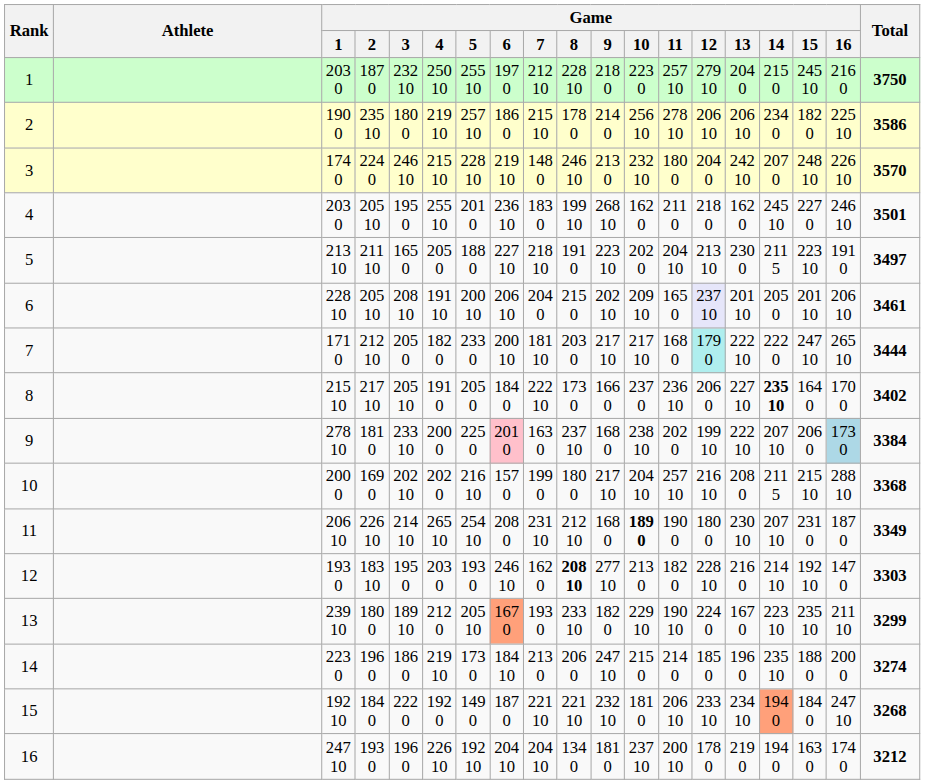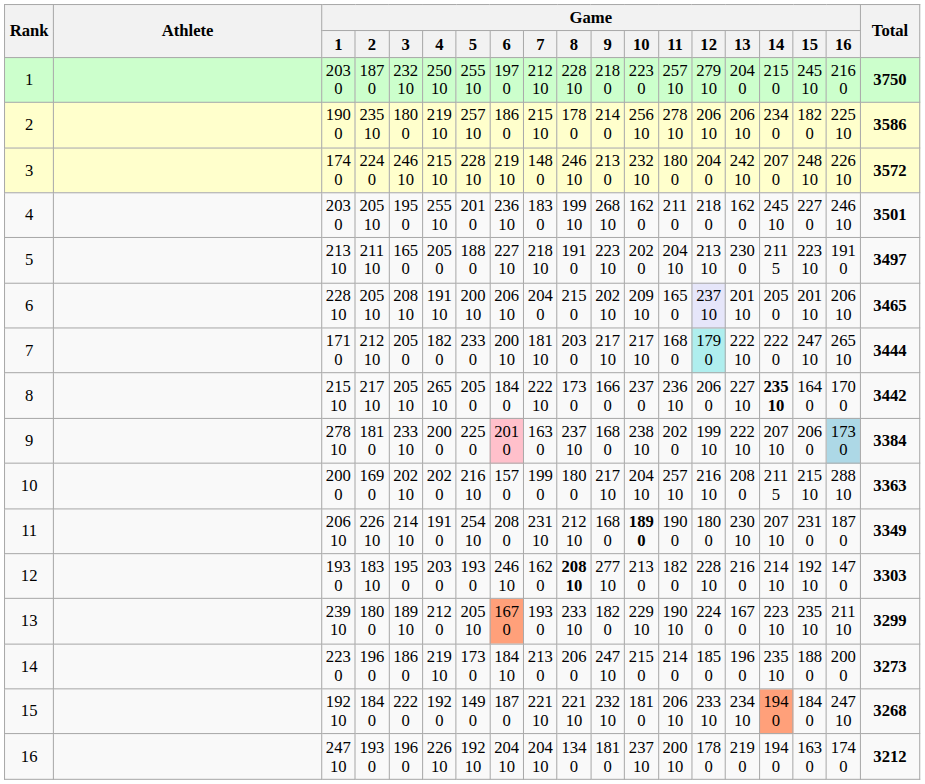row 5 | Total: 3570 -> 3572
row 8 | Total: 3461 -> 3465
row 10 | Game / 4: 191 0 -> 265 10
row 10 | Total: 3402 -> 3442
row 12 | Total: 3368 -> 3363
row 13 | Game / 4: 265 10 -> 191 0
row 16 | Total: 3274 -> 3273
